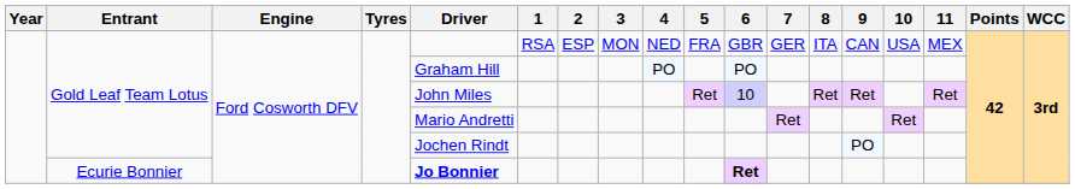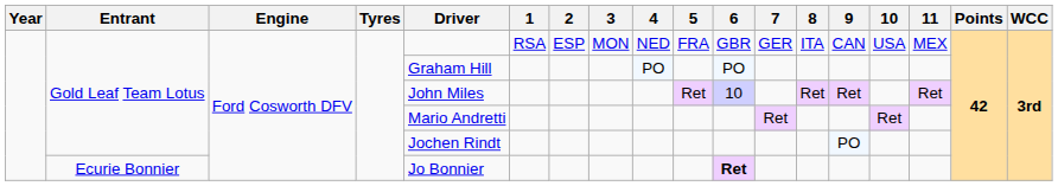Ecurie Bonnier | Driver: bold -> normal
